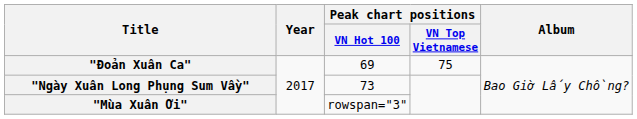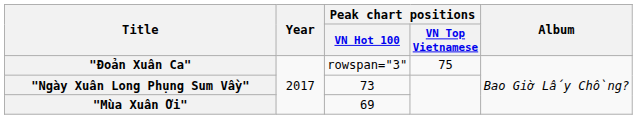"Đoản Xuân Ca" | Peak chart positions / VN Hot 100: 69 -> rowspan="3"
"Mùa Xuân Ơi" | Peak chart positions / VN Hot 100: rowspan="3" -> 69
